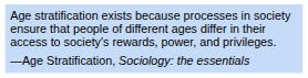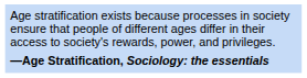row 2 | column 1: normal -> bold
